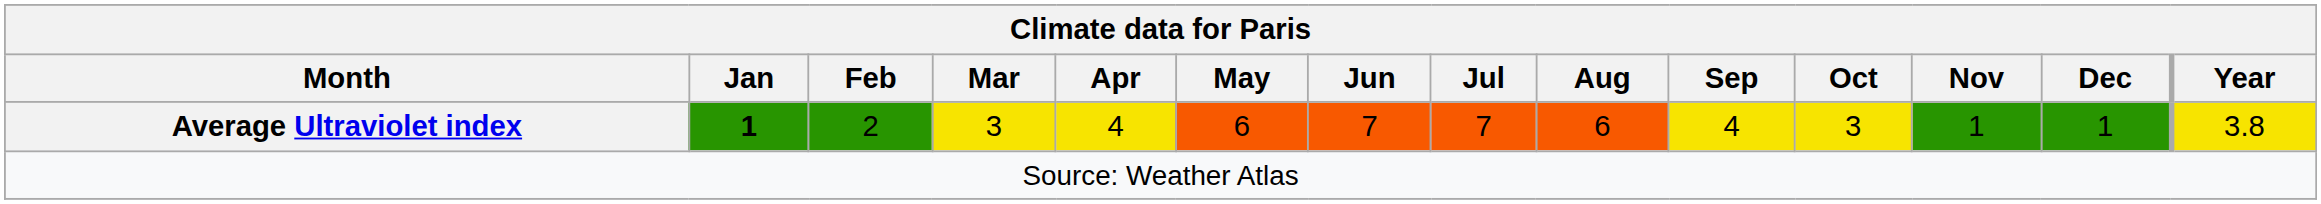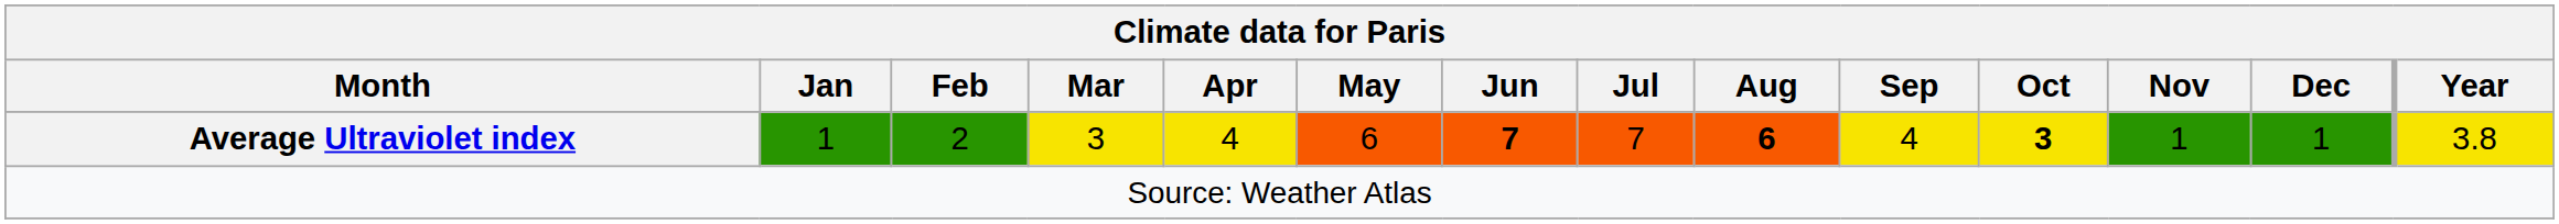row 3 | Jan: bold -> normal
row 3 | Jun: normal -> bold
row 3 | Aug: normal -> bold
row 3 | Oct: normal -> bold
